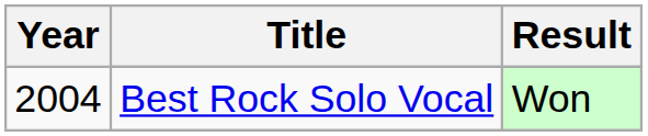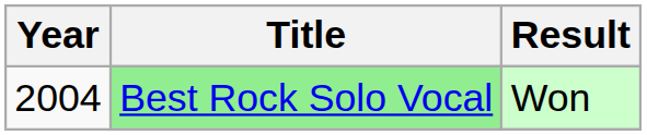Best Rock Solo Vocal | Title: no background -> lightgreen background
